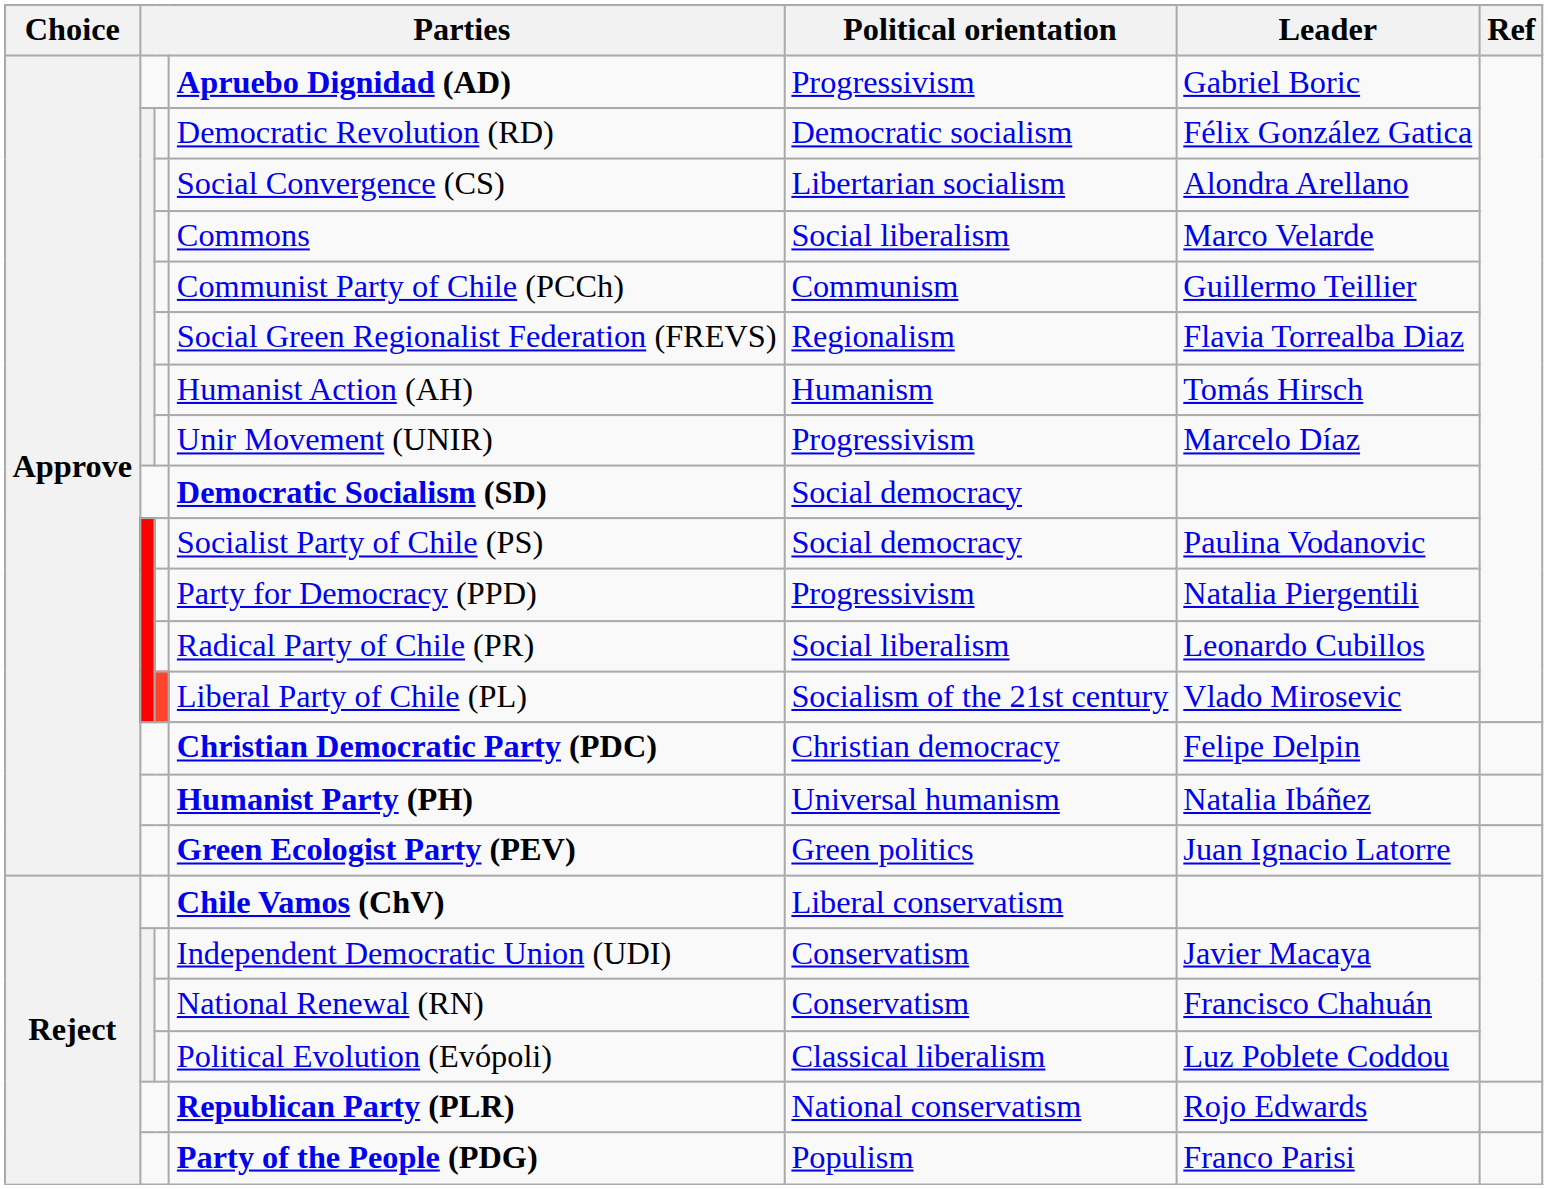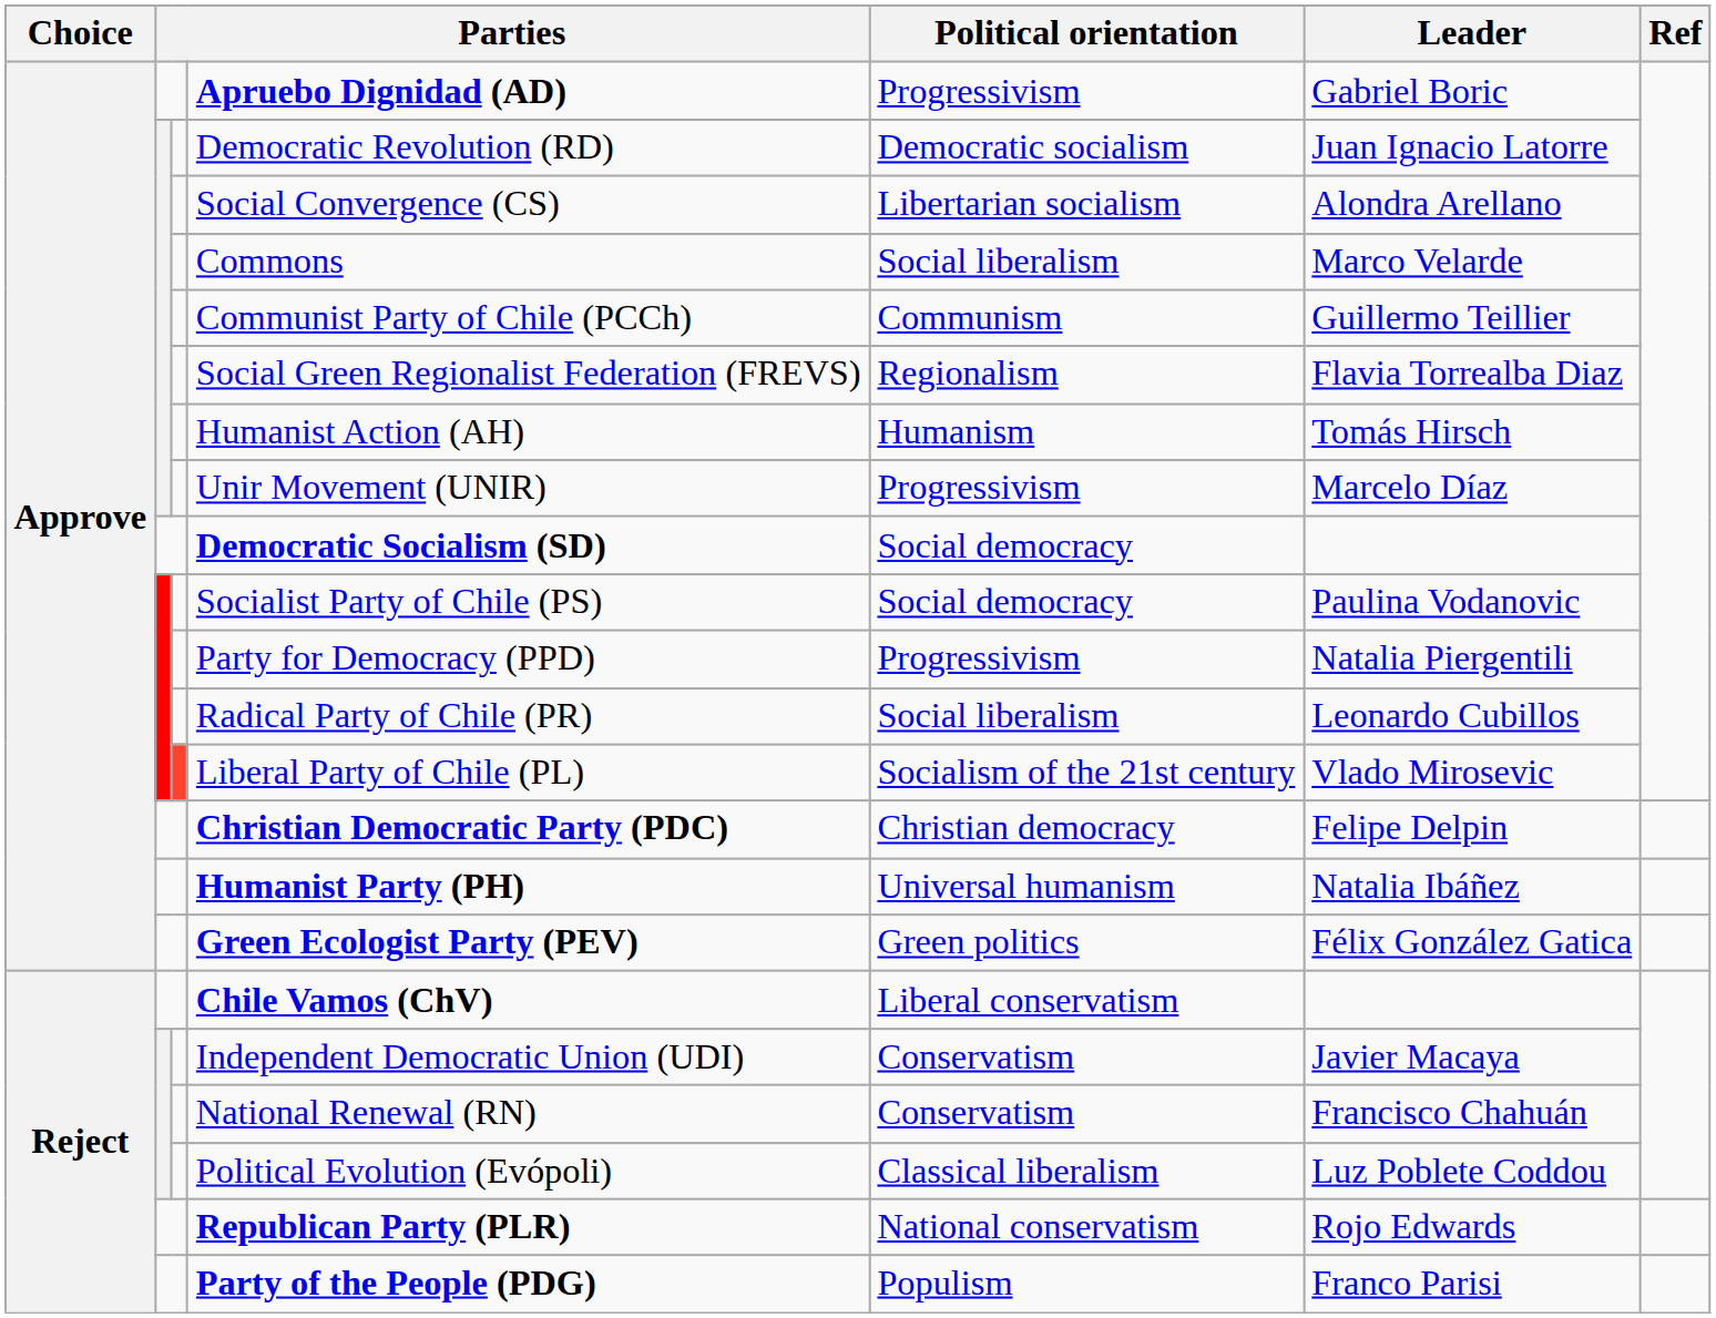Democratic Revolution (RD) | Leader: Félix González Gatica -> Juan Ignacio Latorre
Green Ecologist Party (PEV) | Leader: Juan Ignacio Latorre -> Félix González Gatica
